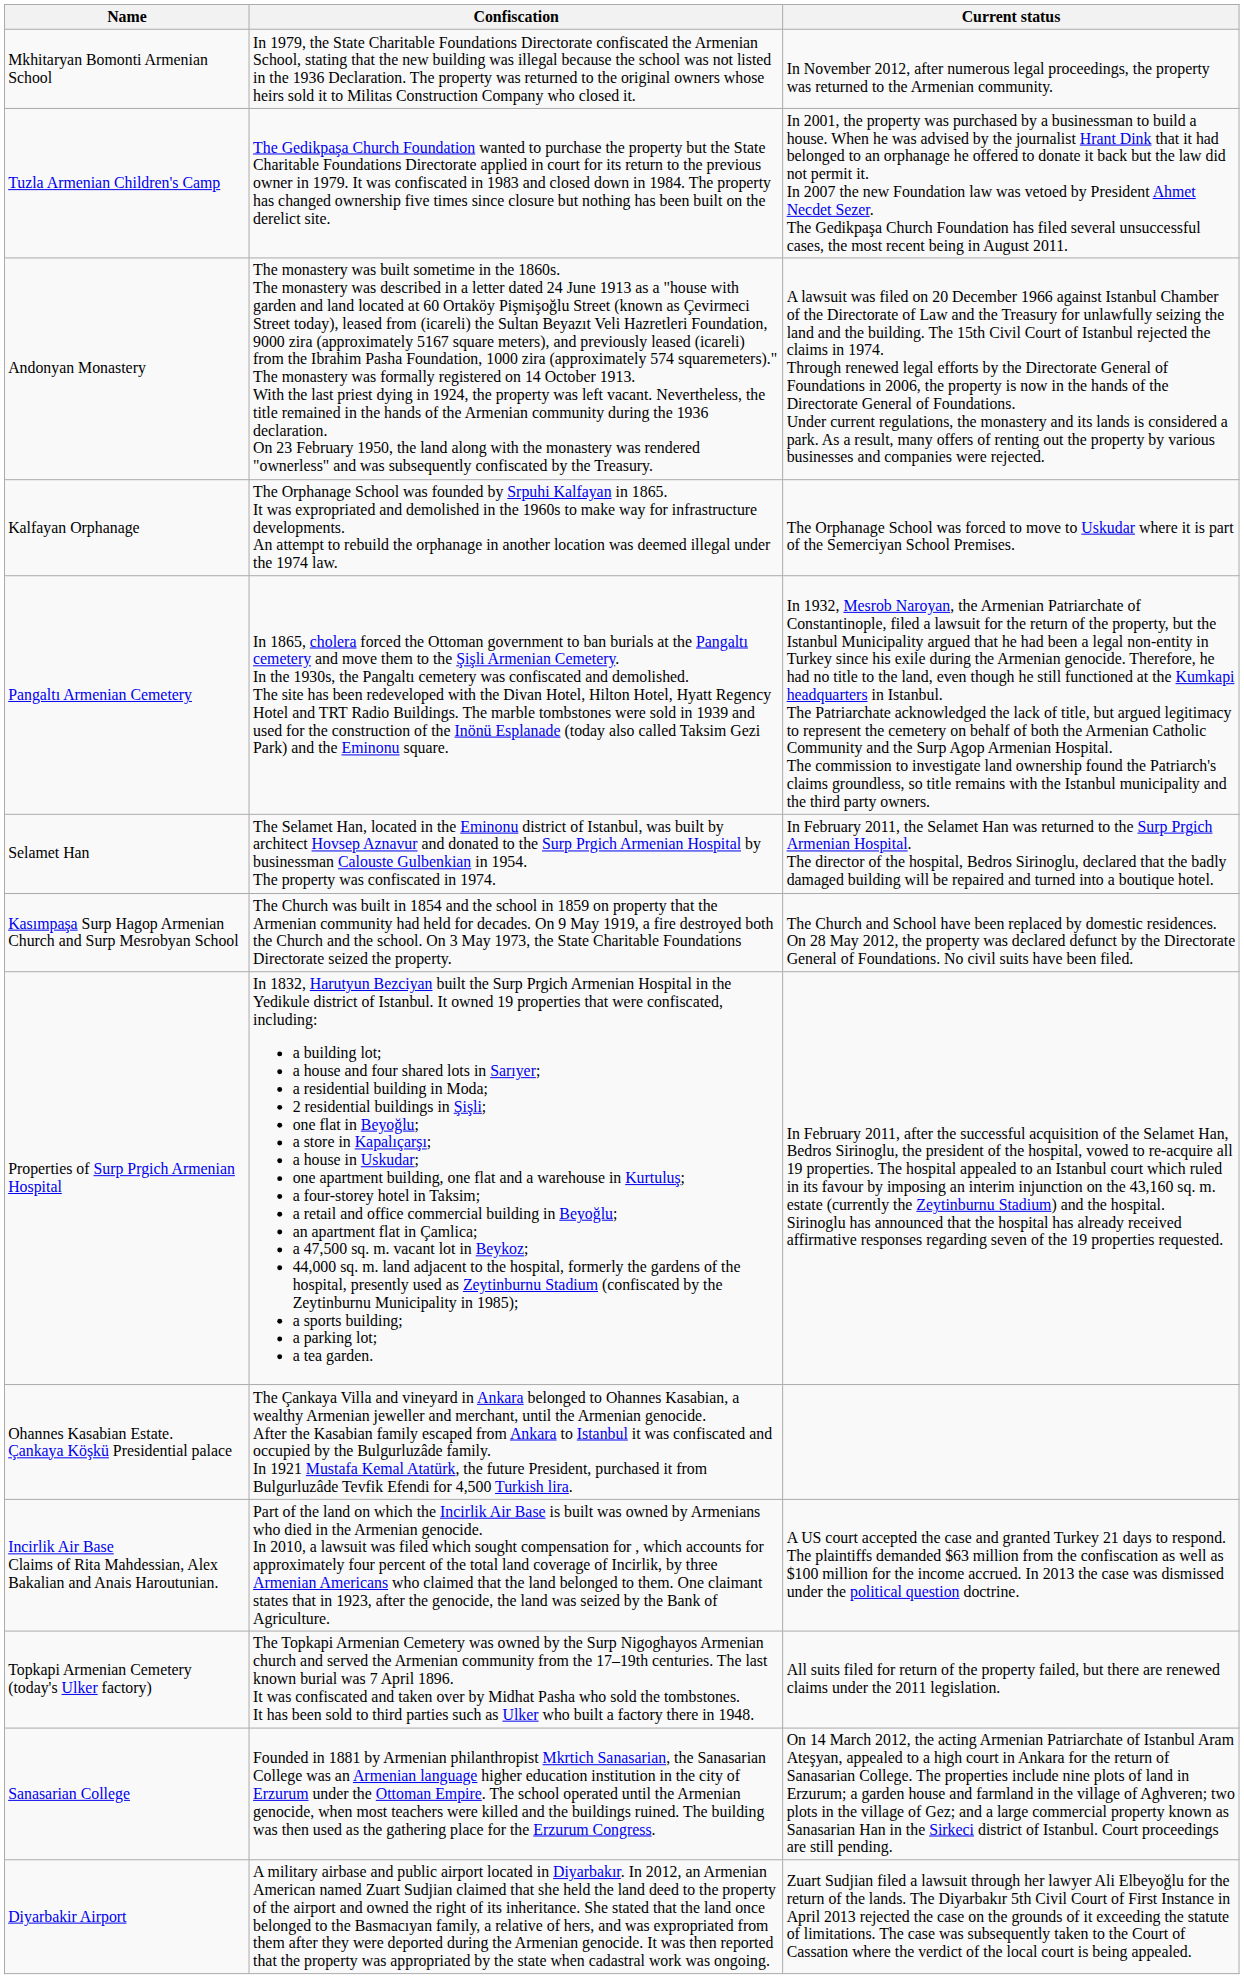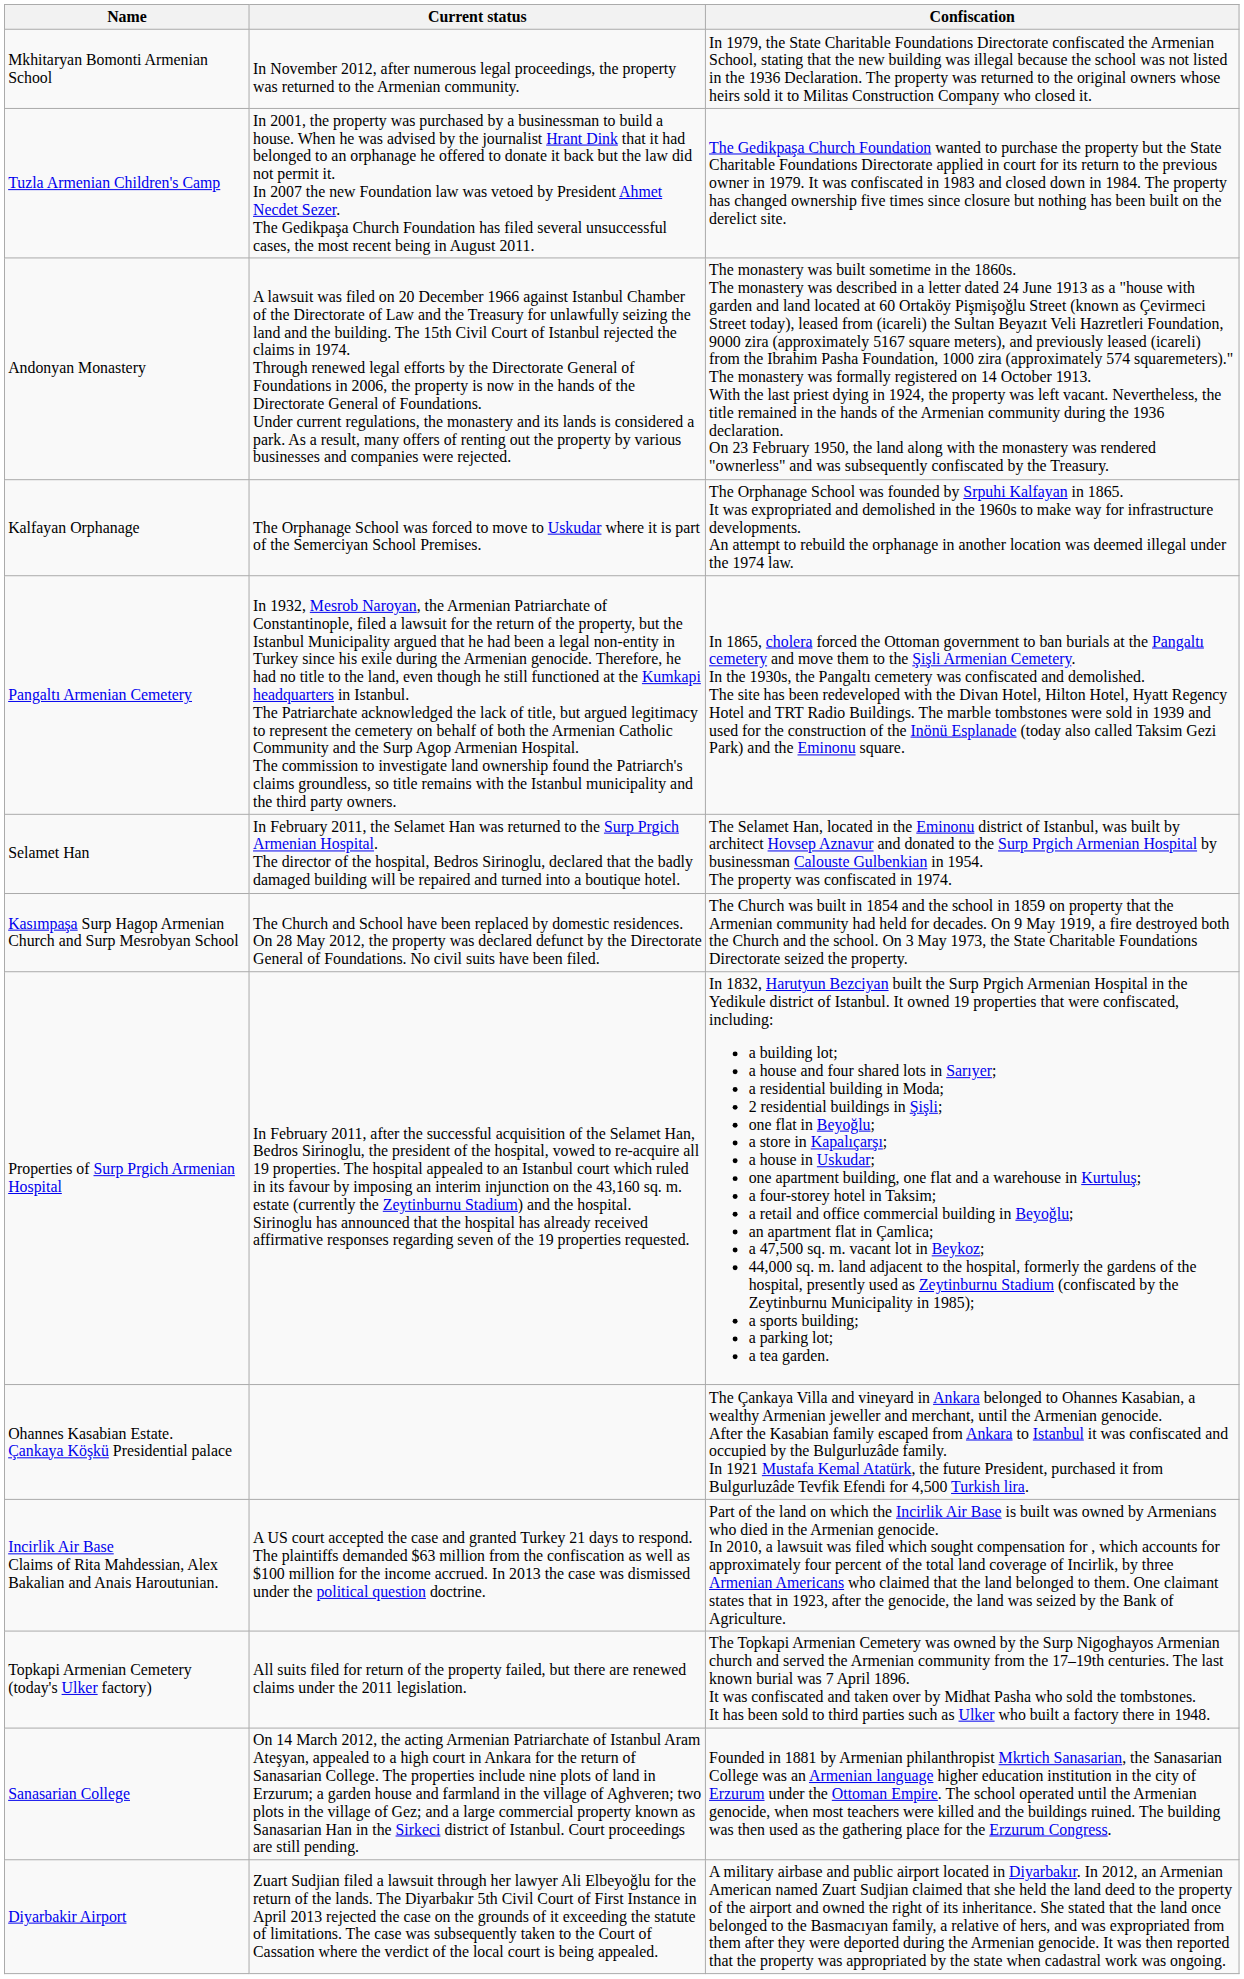columns swapped: Confiscation <-> Current status
